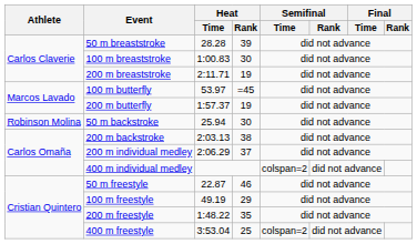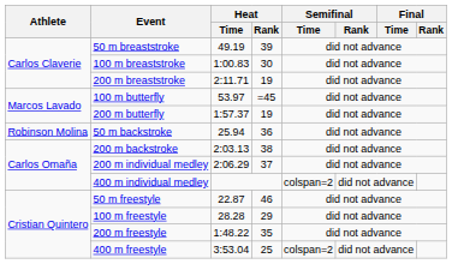50 m breaststroke | Heat / Time: 28.28 -> 49.19
50 m backstroke | Heat / Rank: 30 -> 36
100 m freestyle | Heat / Time: 49.19 -> 28.28
